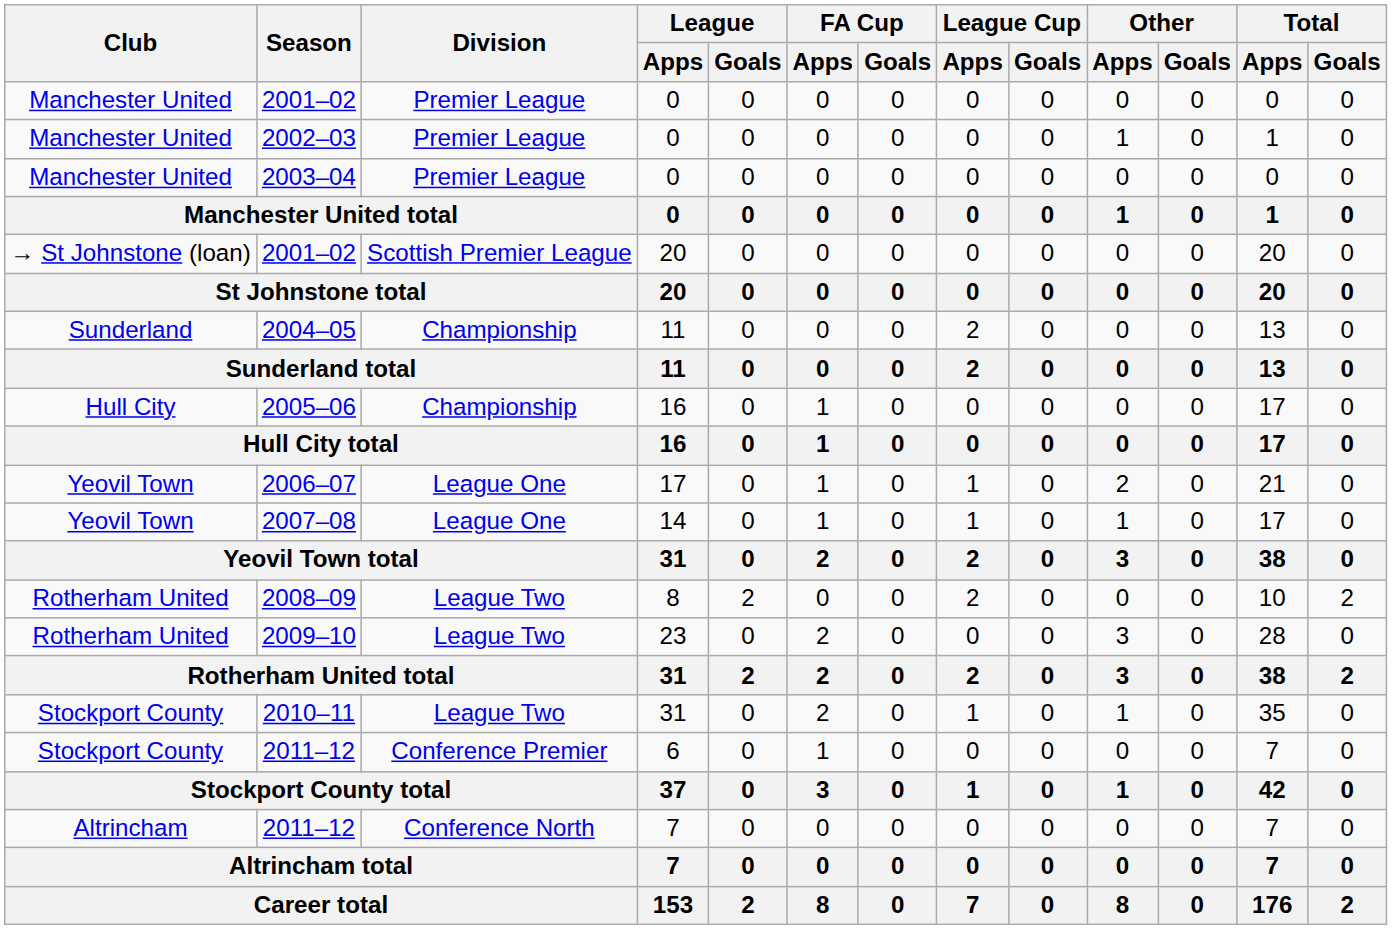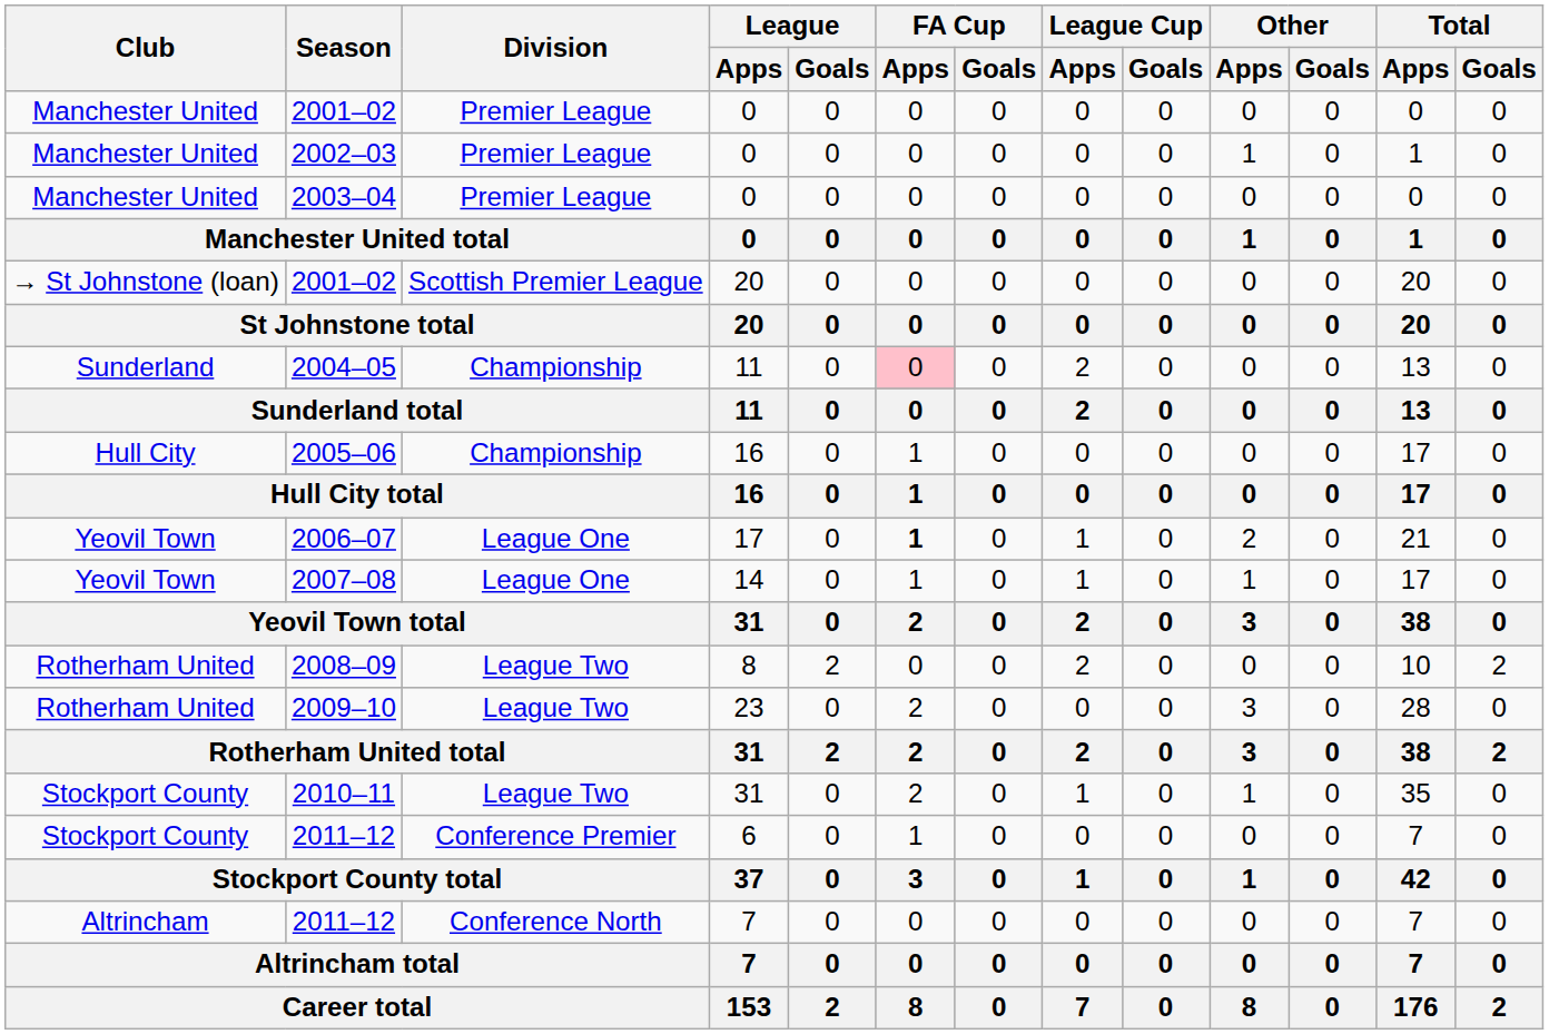2004–05 | FA Cup / Apps: no background -> pink background
2006–07 | FA Cup / Apps: normal -> bold
